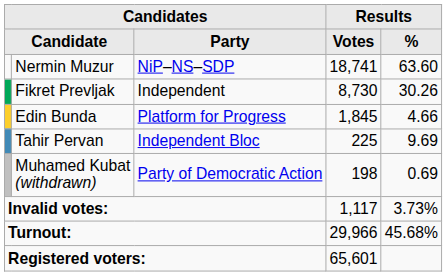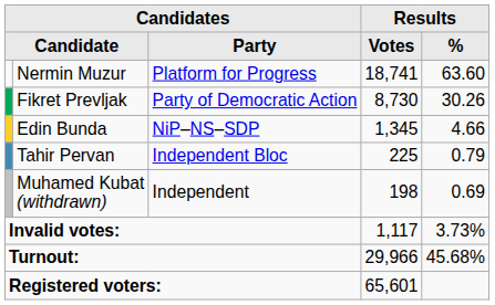Nermin Muzur | Candidates / Party: NiP–NS–SDP -> Platform for Progress
Fikret Prevljak | Candidates / Party: Independent -> Party of Democratic Action
Edin Bunda | Candidates / Party: Platform for Progress -> NiP–NS–SDP
Edin Bunda | Results / Votes: 1,845 -> 1,345
Tahir Pervan | Results / %: 9.69 -> 0.79
Muhamed Kubat (withdrawn) | Candidates / Party: Party of Democratic Action -> Independent
